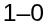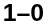row 1 | column 1: normal -> bold
